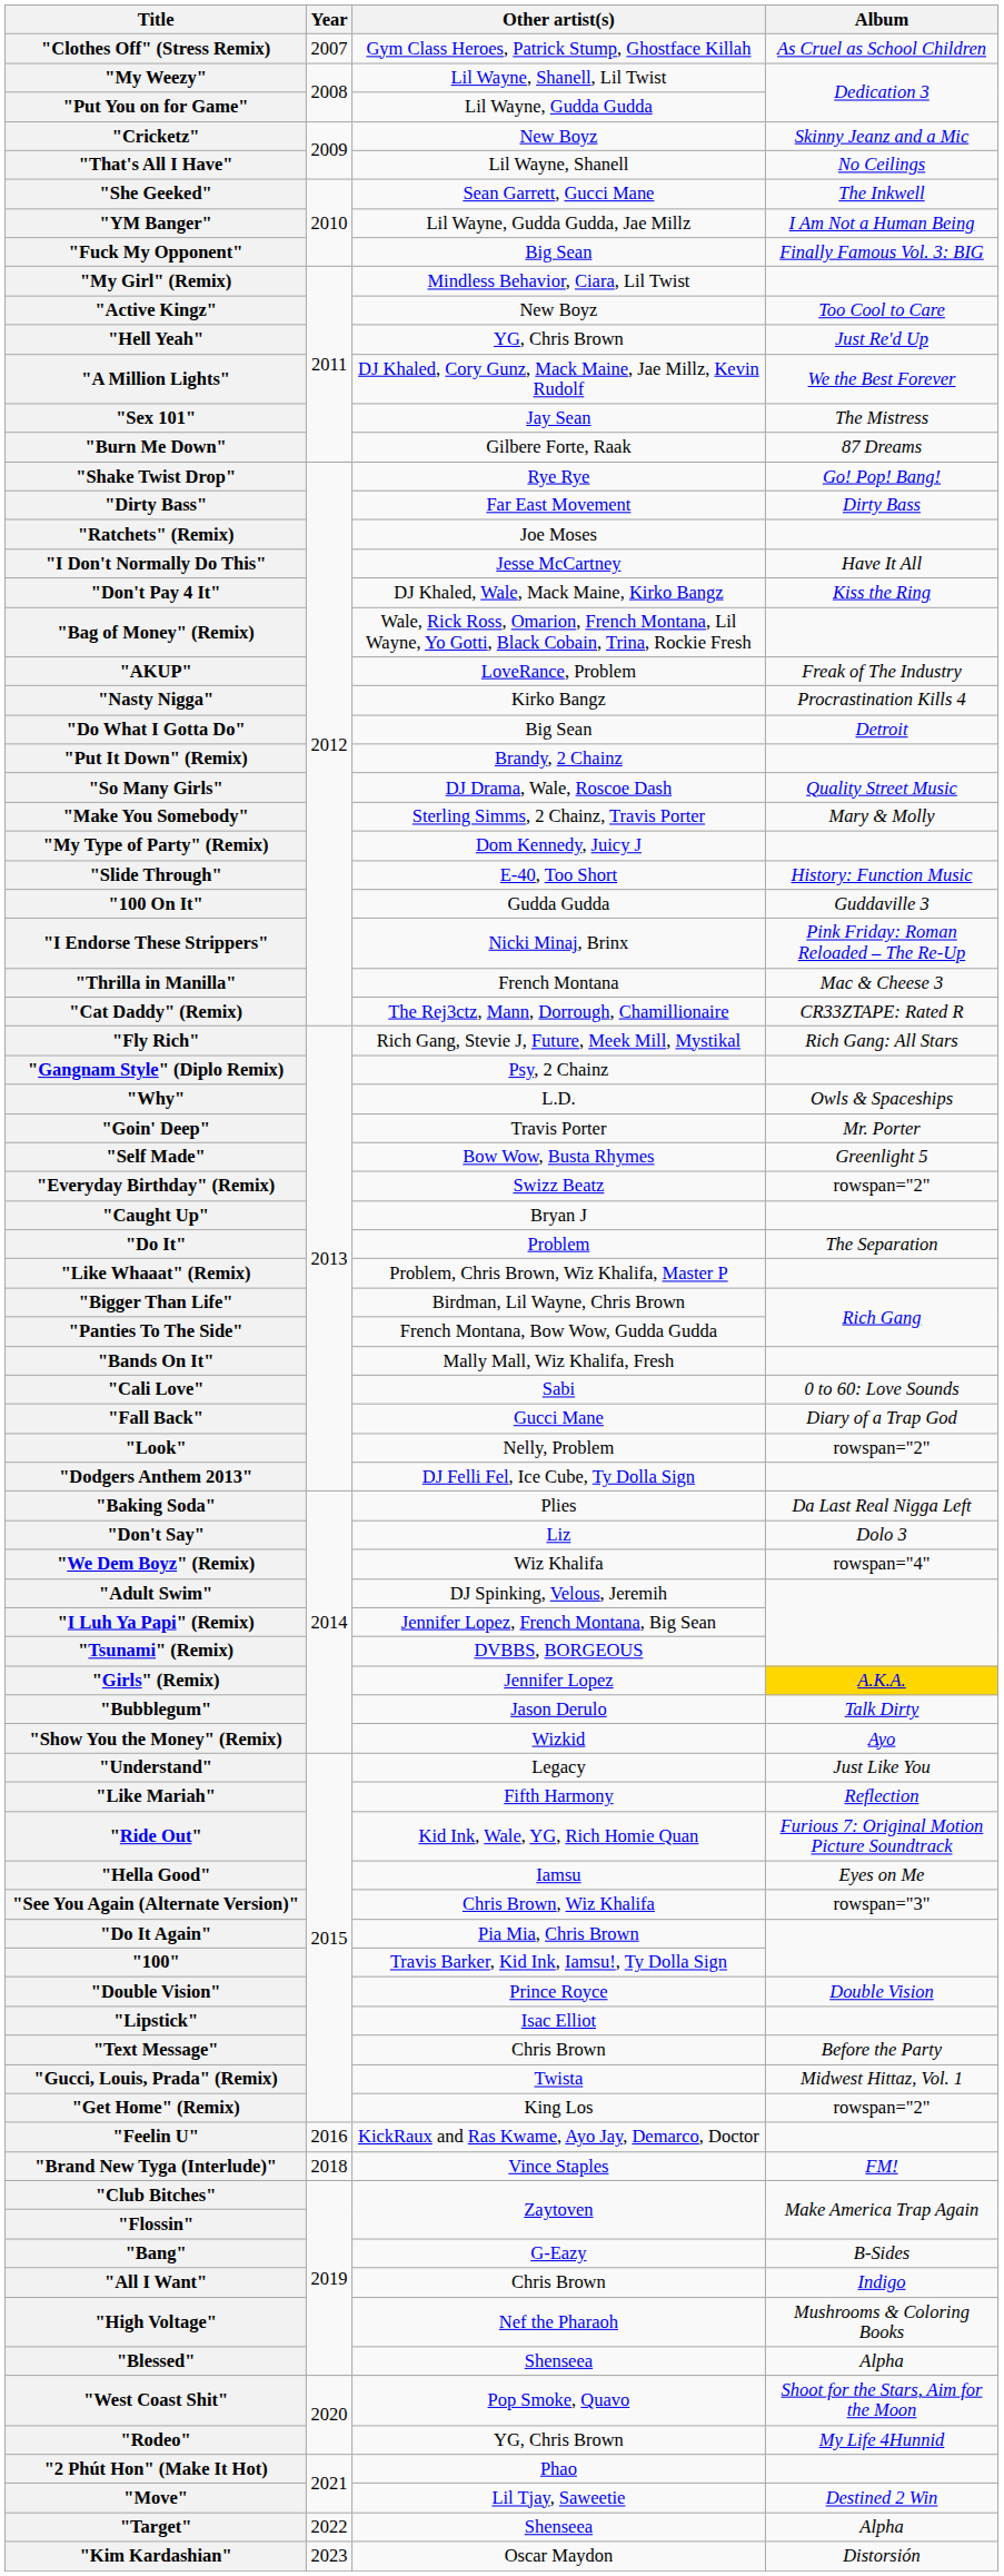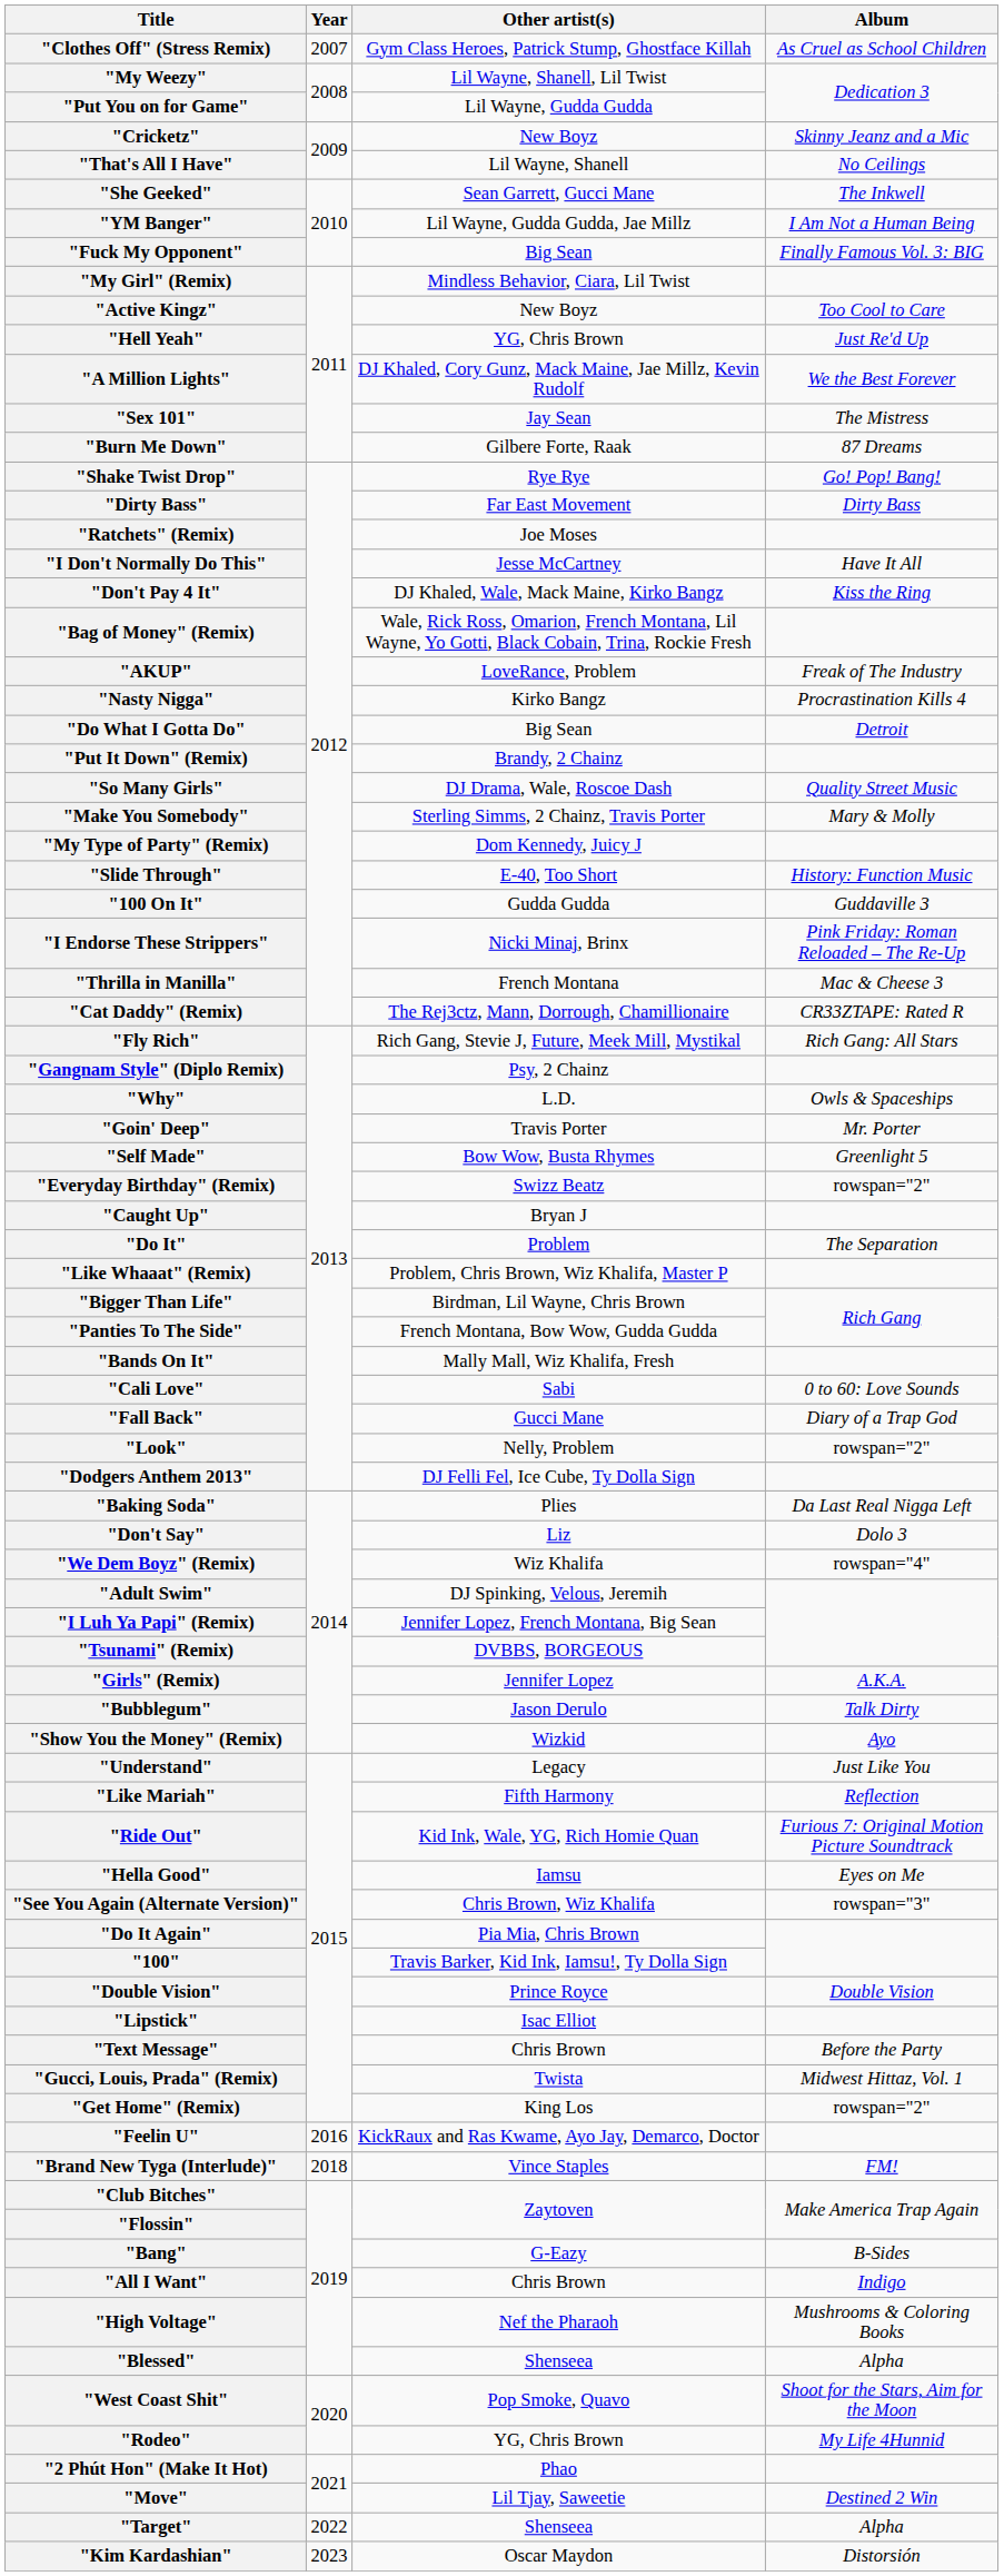"Girls" (Remix) | Album: gold background -> no background
